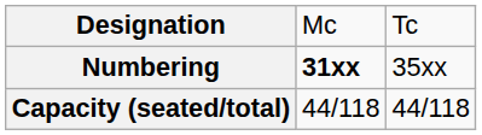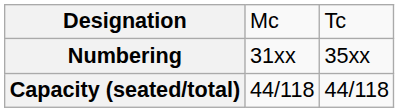Numbering | column 2: bold -> normal
